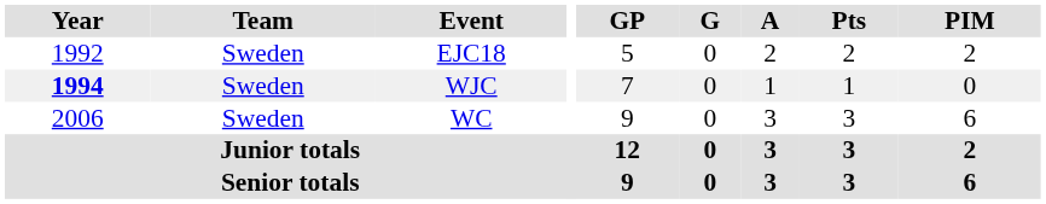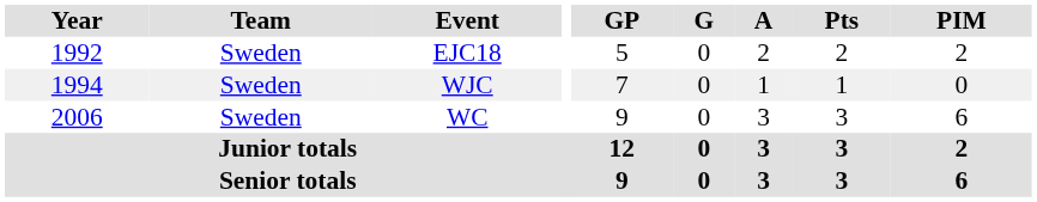WJC | Year: bold -> normal
